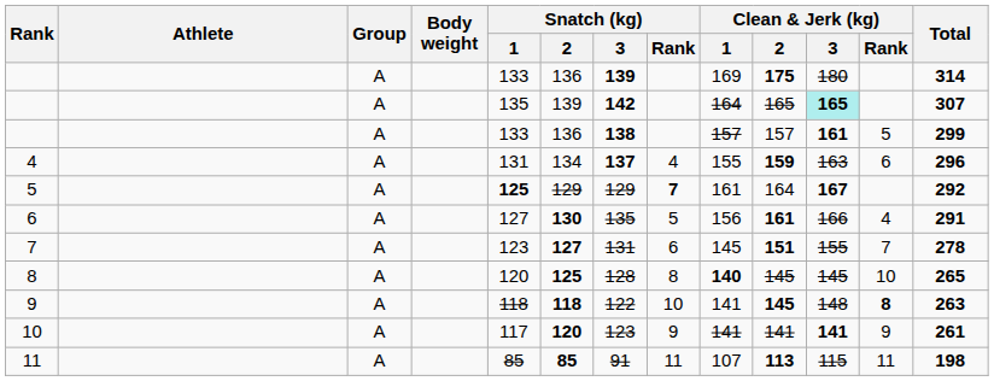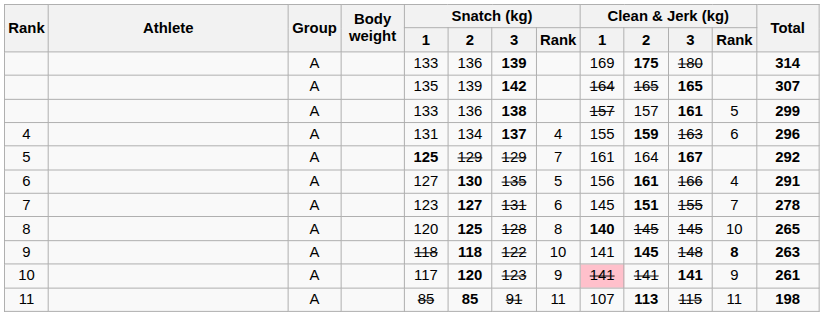row 4 | Clean & Jerk (kg) / 3: paleturquoise background -> no background
row 7 | Snatch (kg) / Rank: bold -> normal
row 12 | Clean & Jerk (kg) / 1: no background -> pink background
